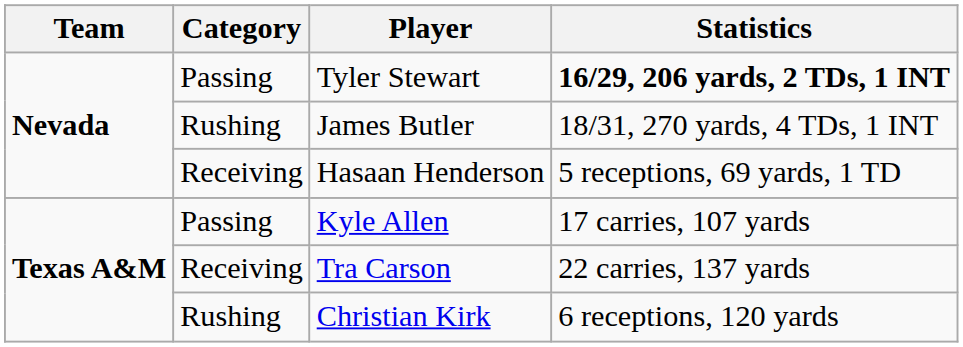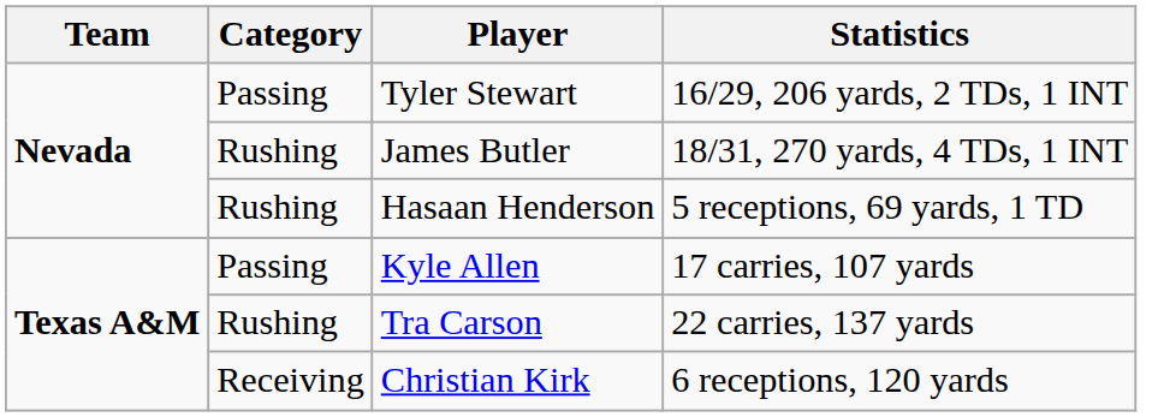Tyler Stewart | Statistics: bold -> normal
Hasaan Henderson | Category: Receiving -> Rushing
Tra Carson | Category: Receiving -> Rushing
Christian Kirk | Category: Rushing -> Receiving
